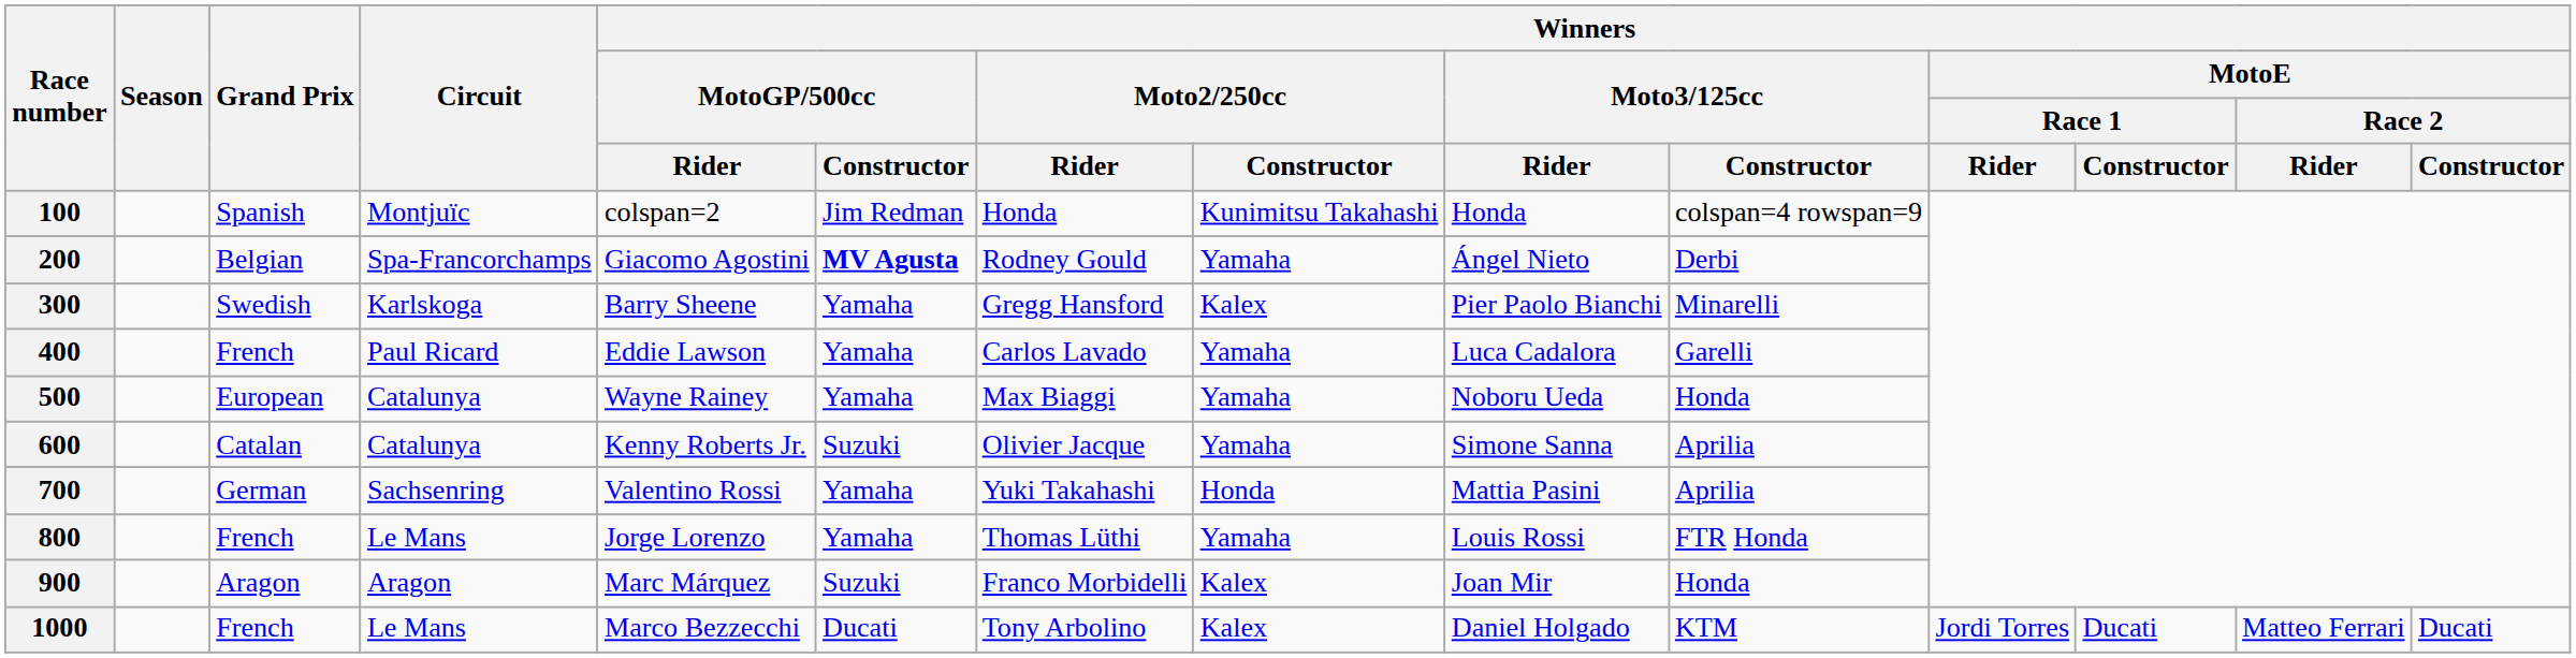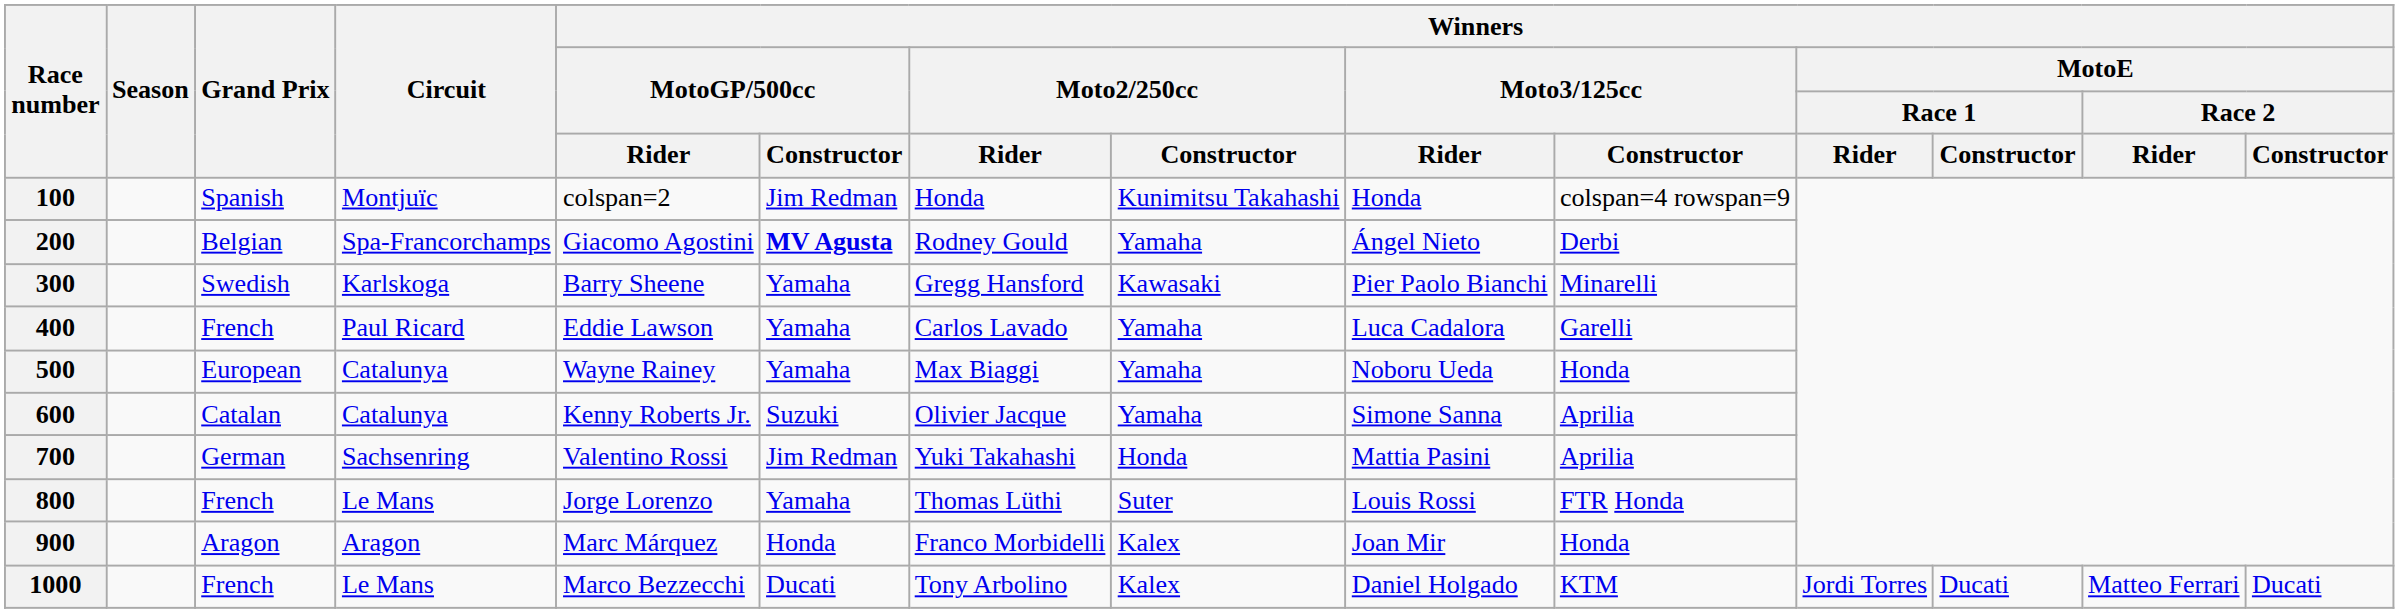300 | Winners / Moto2/250cc / Constructor: Kalex -> Kawasaki
700 | Winners / MotoGP/500cc / Constructor: Yamaha -> Jim Redman
800 | Winners / Moto2/250cc / Constructor: Yamaha -> Suter
900 | Winners / MotoGP/500cc / Constructor: Suzuki -> Honda
